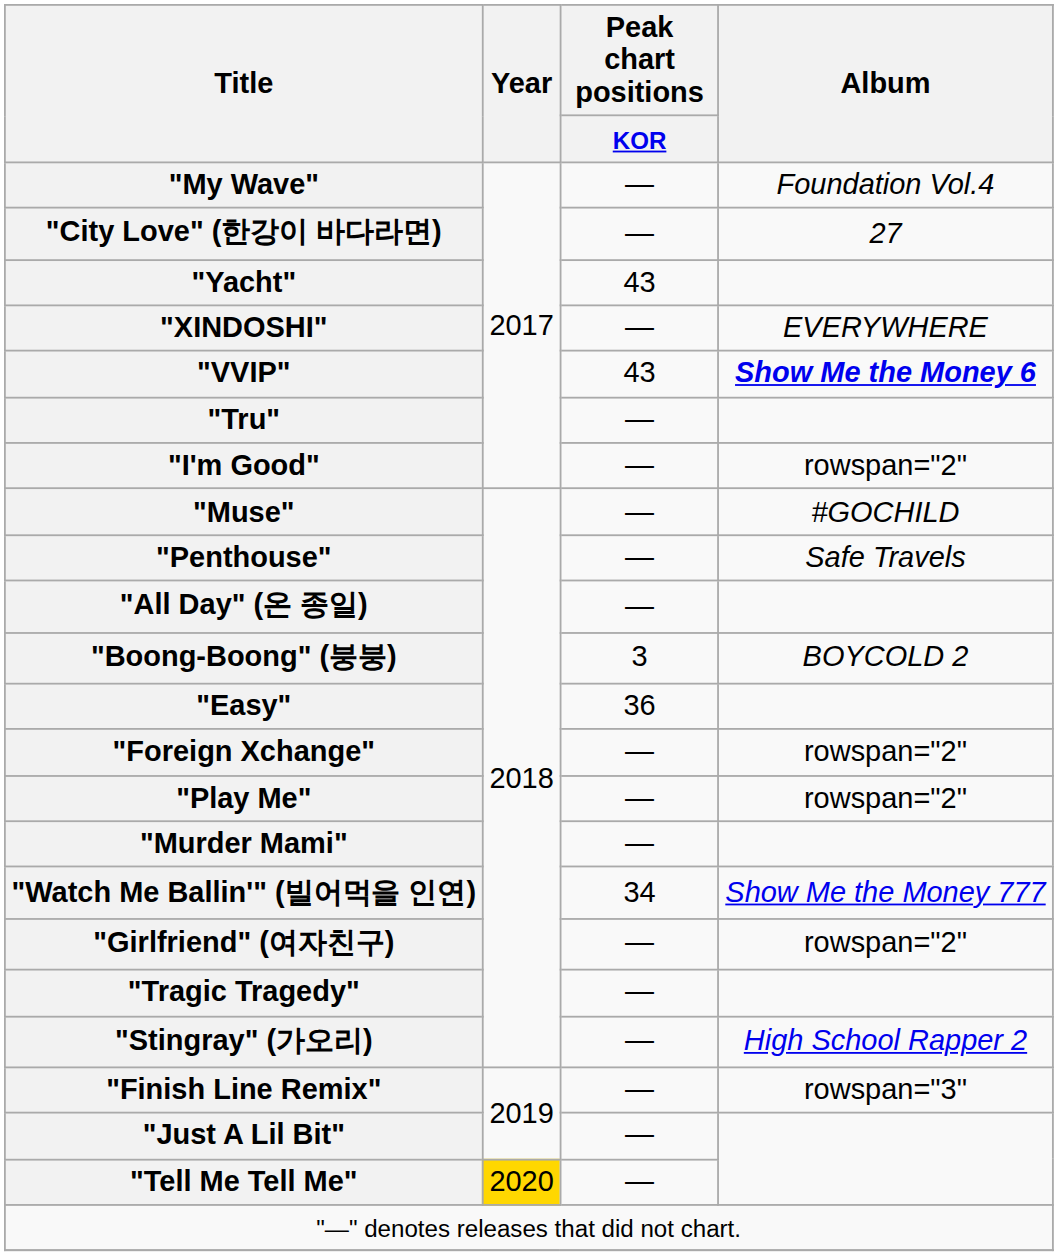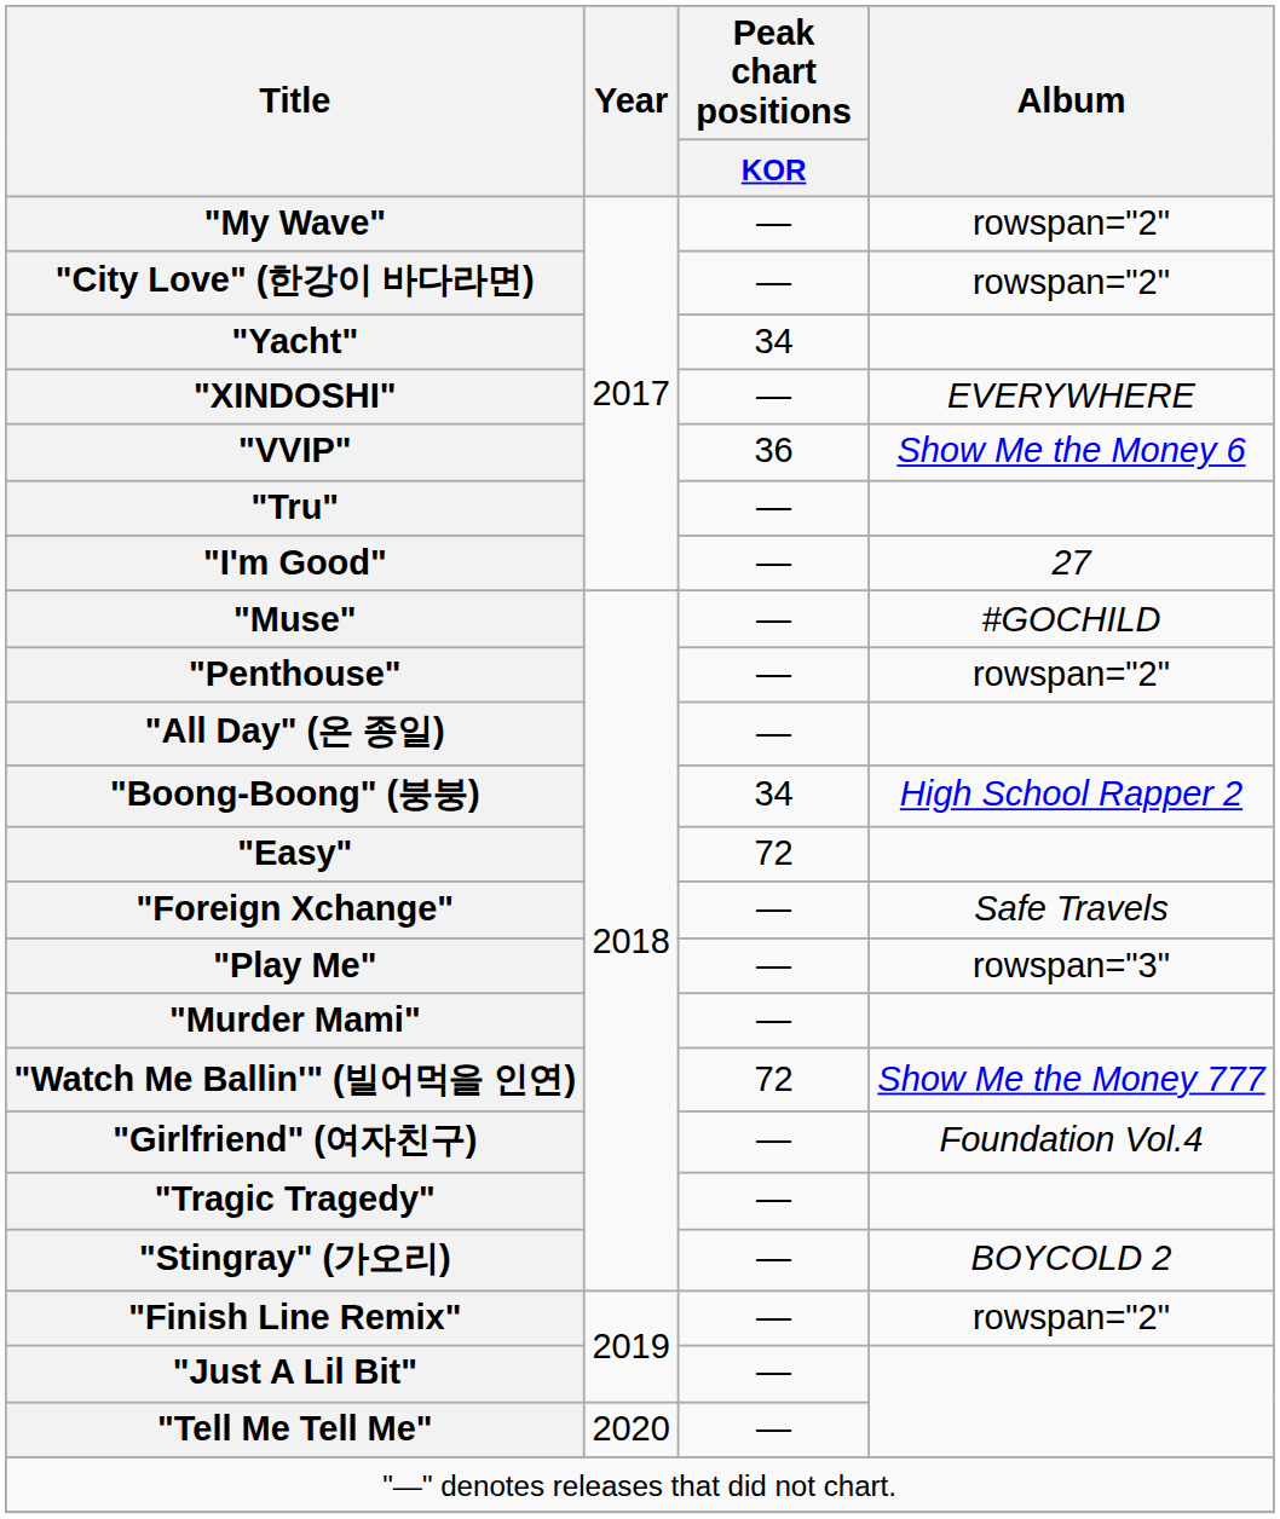"My Wave" | Album: Foundation Vol.4 -> rowspan="2"
"City Love" (한강이 바다라면) | Album: 27 -> rowspan="2"
"Yacht" | Peak chart positions / KOR: 43 -> 34
"VVIP" | Peak chart positions / KOR: 43 -> 36
"VVIP" | Album: bold -> normal
"I'm Good" | Album: rowspan="2" -> 27
"Penthouse" | Album: Safe Travels -> rowspan="2"
"Boong-Boong" (붕붕) | Peak chart positions / KOR: 3 -> 34
"Boong-Boong" (붕붕) | Album: BOYCOLD 2 -> High School Rapper 2
"Easy" | Peak chart positions / KOR: 36 -> 72
"Foreign Xchange" | Album: rowspan="2" -> Safe Travels
"Play Me" | Album: rowspan="2" -> rowspan="3"
"Watch Me Ballin'" (빌어먹을 인연) | Peak chart positions / KOR: 34 -> 72
"Girlfriend" (여자친구) | Album: rowspan="2" -> Foundation Vol.4
"Stingray" (가오리) | Album: High School Rapper 2 -> BOYCOLD 2
"Finish Line Remix" | Album: rowspan="3" -> rowspan="2"
"Tell Me Tell Me" | Year: gold background -> no background
